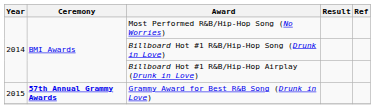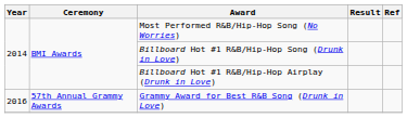Grammy Award for Best R&B Song (Drunk in Love) | Year: 2015 -> 2016
Grammy Award for Best R&B Song (Drunk in Love) | Ceremony: bold -> normal
